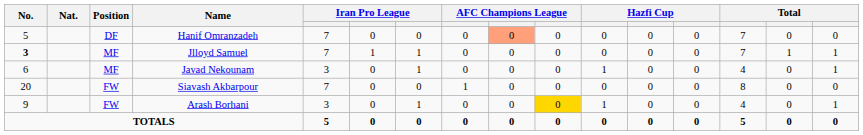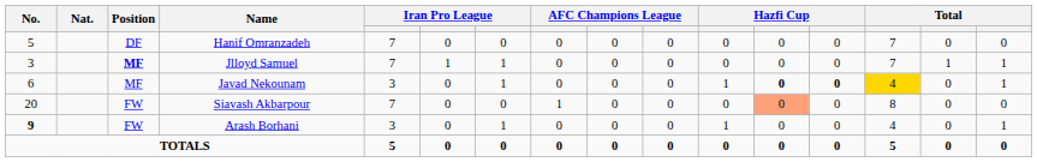Hanif Omranzadeh | column 9: lightsalmon background -> no background
Jlloyd Samuel | No.: bold -> normal
Jlloyd Samuel | Position: normal -> bold
Javad Nekounam | column 12: normal -> bold
Javad Nekounam | column 13: normal -> bold
Javad Nekounam | column 14: no background -> gold background
Siavash Akbarpour | column 12: no background -> lightsalmon background
Arash Borhani | No.: normal -> bold
Arash Borhani | column 10: gold background -> no background
